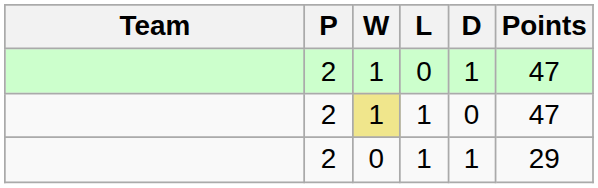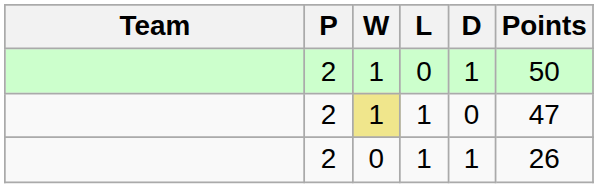row 2 | Points: 47 -> 50
row 4 | Points: 29 -> 26
